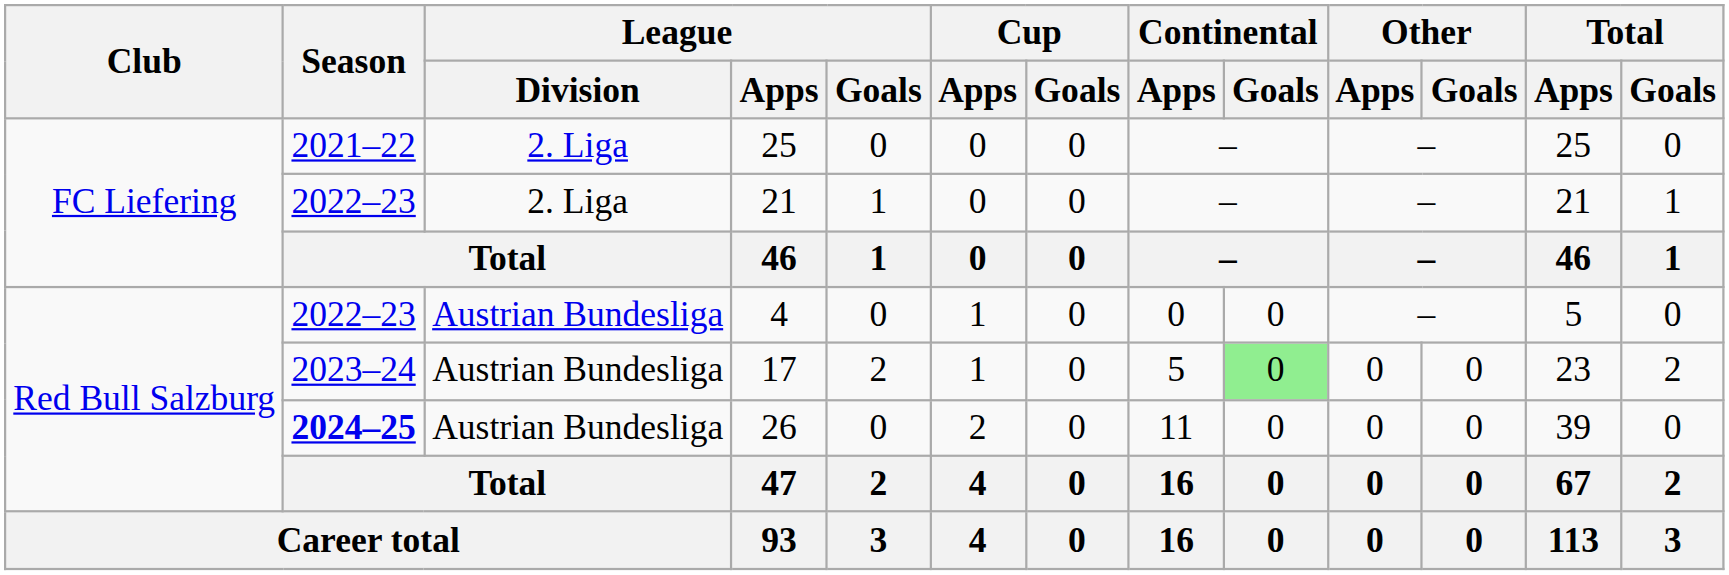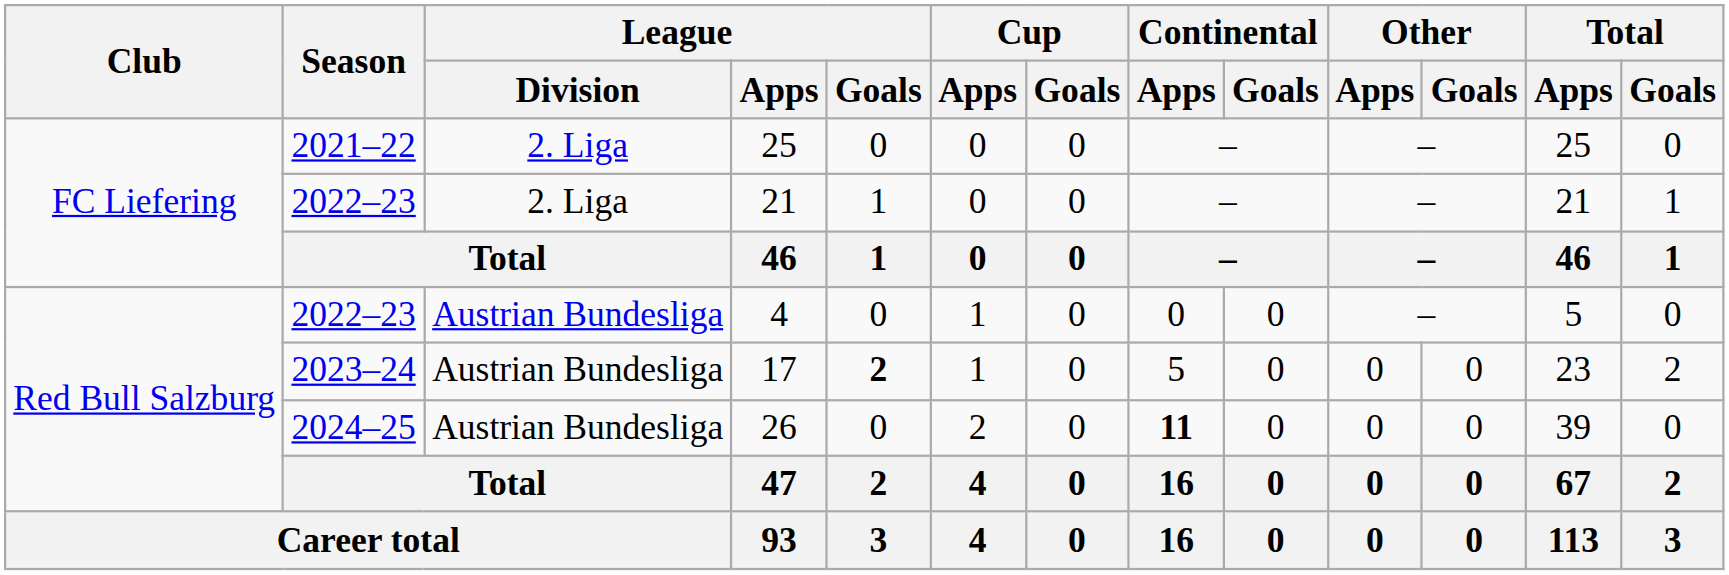17 | League / Goals: normal -> bold
17 | Continental / Goals: lightgreen background -> no background
26 | Season: bold -> normal
26 | Continental / Apps: normal -> bold
